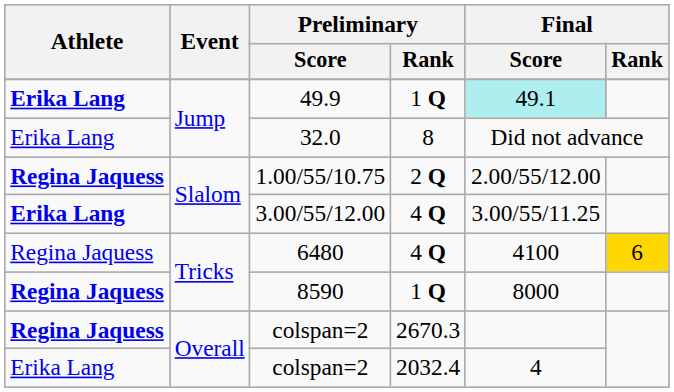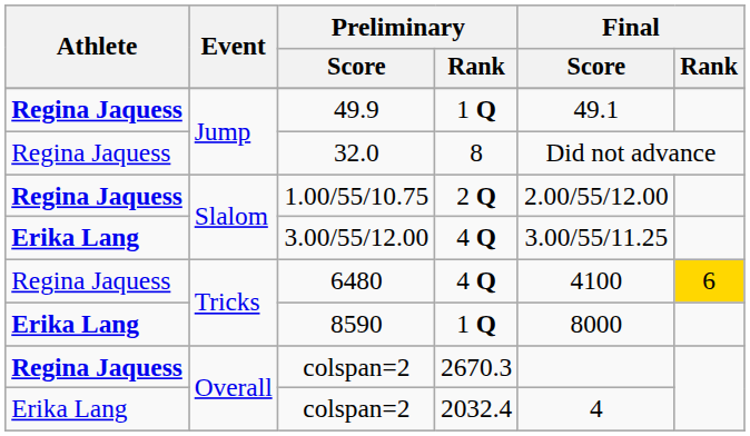49.9 | Athlete: Erika Lang -> Regina Jaquess
49.9 | Final / Score: paleturquoise background -> no background
32.0 | Athlete: Erika Lang -> Regina Jaquess
8590 | Athlete: Regina Jaquess -> Erika Lang
